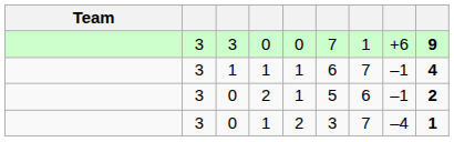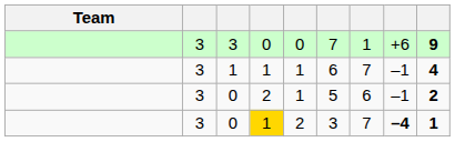row 5 | column 4: no background -> gold background
row 5 | column 8: normal -> bold
